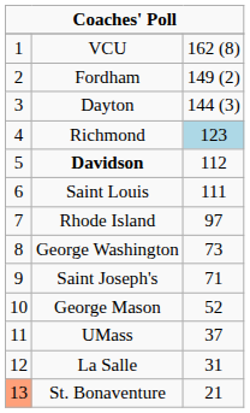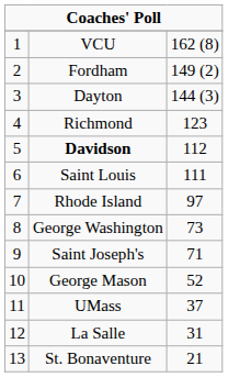Richmond | column 3: lightblue background -> no background
St. Bonaventure | column 1: lightsalmon background -> no background
